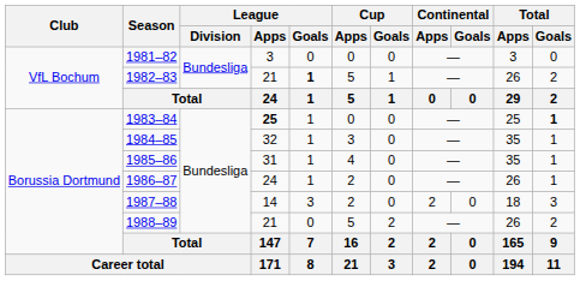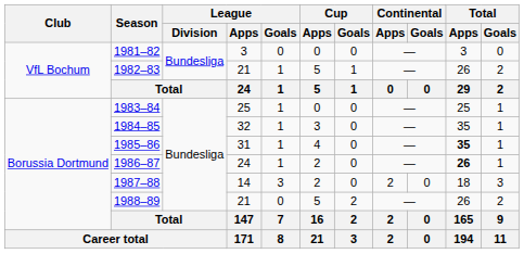1982–83 | League / Goals: bold -> normal
1983–84 | League / Apps: bold -> normal
1983–84 | Total / Goals: bold -> normal
1985–86 | Total / Apps: normal -> bold
1986–87 | Total / Apps: normal -> bold
